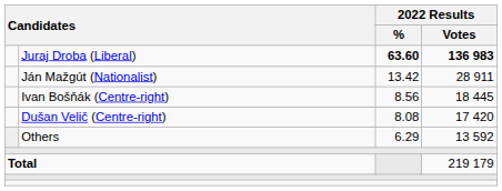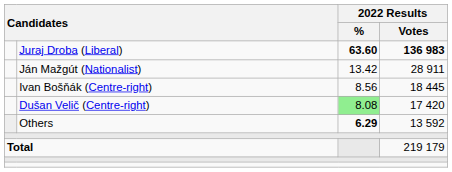Dušan Velič (Centre-right) | 2022 Results / %: no background -> lightgreen background
Others | 2022 Results / %: normal -> bold
